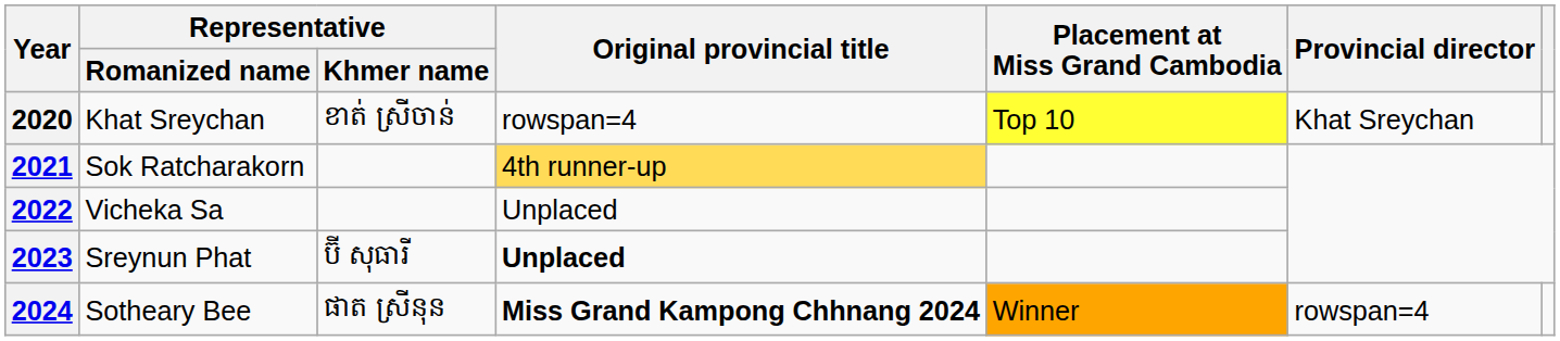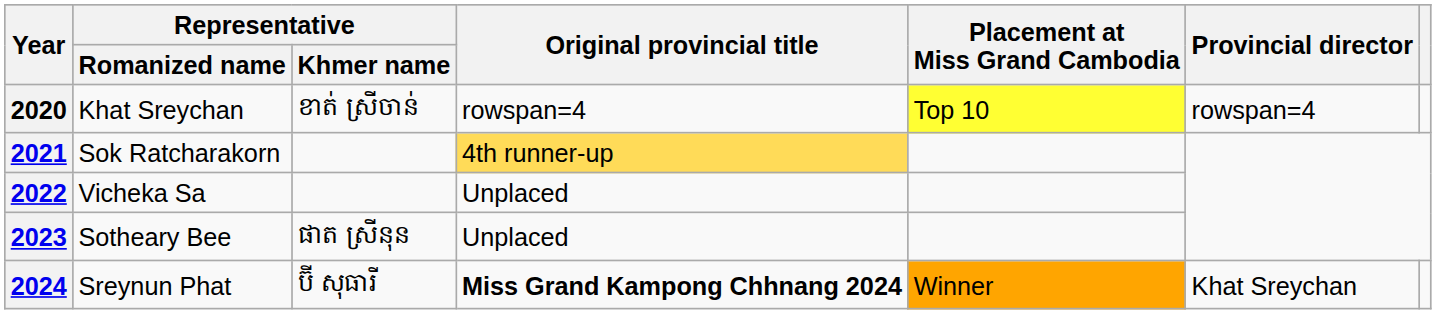2020 | Provincial director: Khat Sreychan -> rowspan=4
2023 | Representative / Romanized name: Sreynun Phat -> Sotheary Bee
2023 | Representative / Khmer name: ប៊ី សុធារី -> ផាត ស្រីនុន
2023 | Original provincial title: bold -> normal
2024 | Representative / Romanized name: Sotheary Bee -> Sreynun Phat
2024 | Representative / Khmer name: ផាត ស្រីនុន -> ប៊ី សុធារី
2024 | Provincial director: rowspan=4 -> Khat Sreychan
